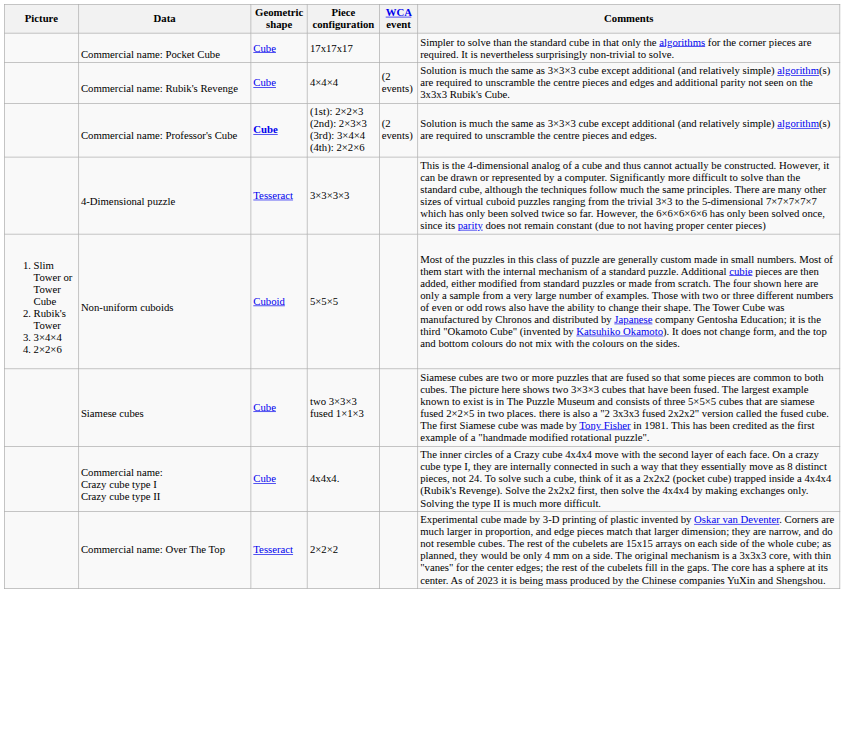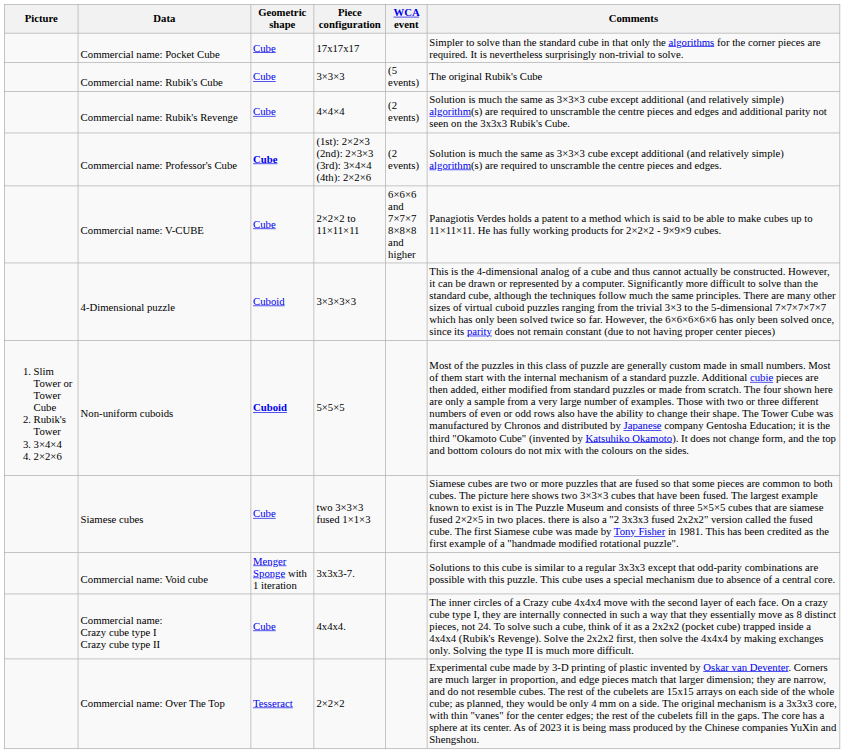+ row: Commercial name: Rubik's Cube | Cube | 3×3×3 | (5 events) | The original Rubik's Cube
+ row: Commercial name: V-CUBE | Cube | 2×2×2 to 11×11×11 | 6×6×6 and 7×7×7 8×8×8 and higher | Panagiotis Verdes holds a patent to a method which is said to be able to make cubes up to 11×11×11. He has fully working products for 2×2×2 - 9×9×9 cubes.
4-Dimensional puzzle | Geometric shape: Tesseract -> Cuboid
Non-uniform cuboids | Geometric shape: normal -> bold
+ row: Commercial name: Void cube | Menger Sponge with 1 iteration | 3x3x3-7. | Solutions to this cube is similar to a regular 3x3x3 except that odd-parity combinations are possible with this puzzle. This cube uses a special mechanism due to absence of a central core.
